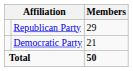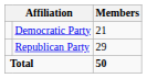rows swapped: Republican Party <-> Democratic Party
